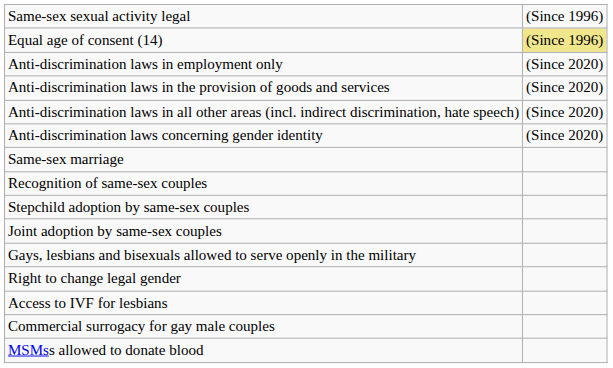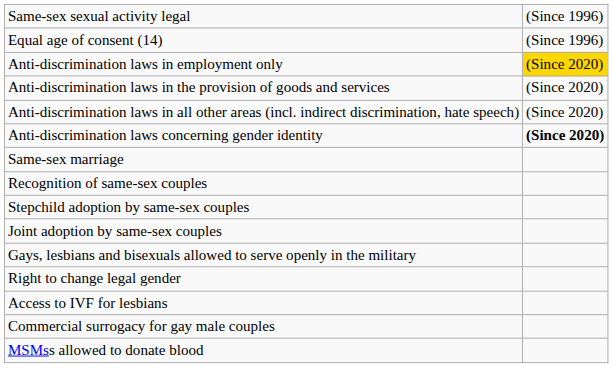Equal age of consent (14) | column 2: khaki background -> no background
Anti-discrimination laws in employment only | column 2: no background -> gold background
Anti-discrimination laws concerning gender identity | column 2: normal -> bold
